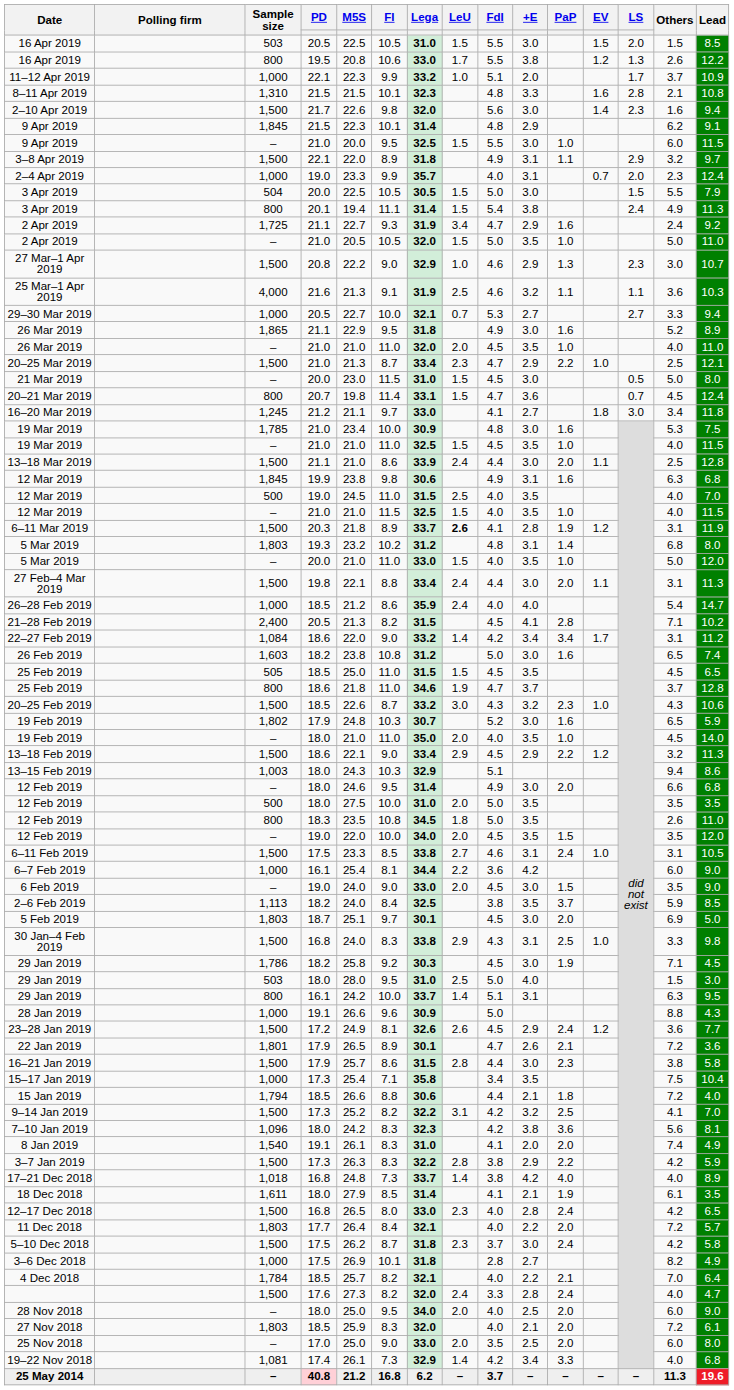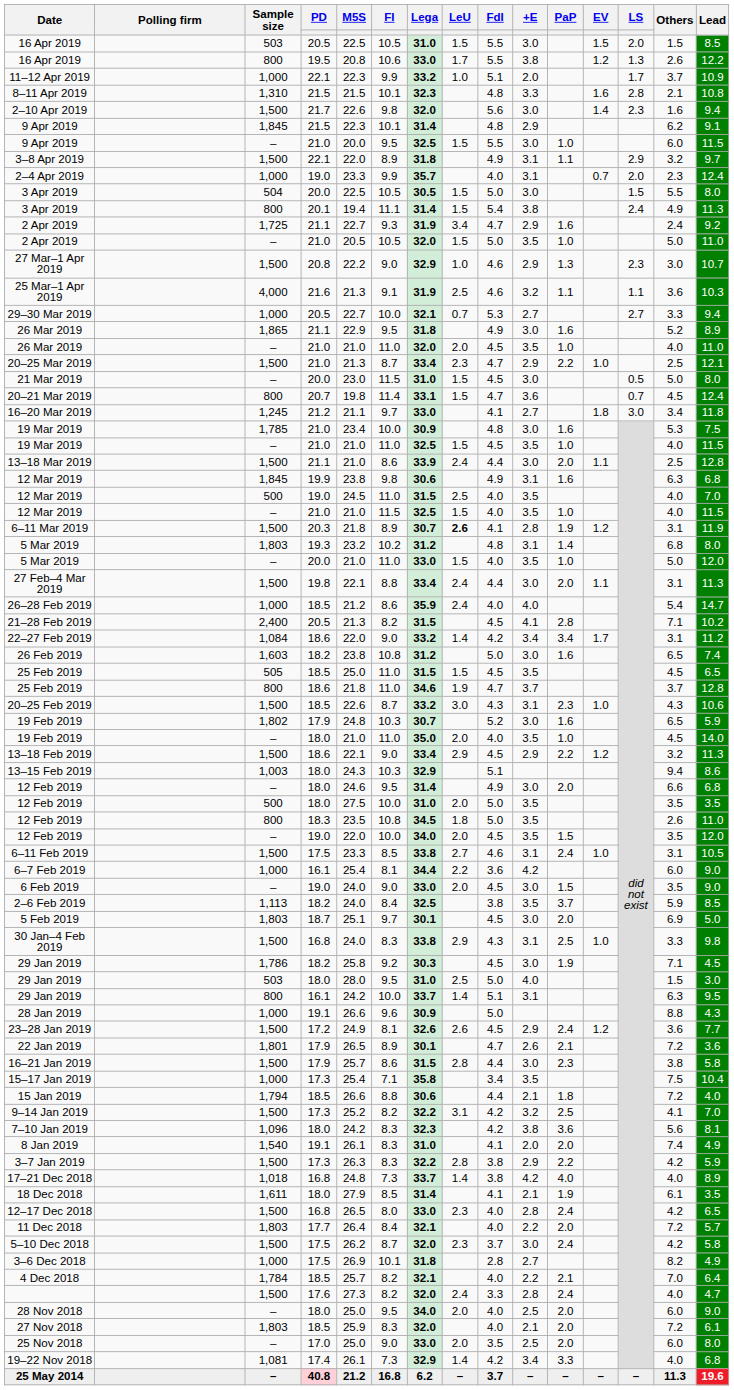3 Apr 2019 / 504 | Lead: 7.9 -> 8.0
6–11 Mar 2019 | Lega: 33.7 -> 30.7
20–25 Feb 2019 | +E: 3.2 -> 3.1
5–10 Dec 2018 | Lega: 31.8 -> 32.0
